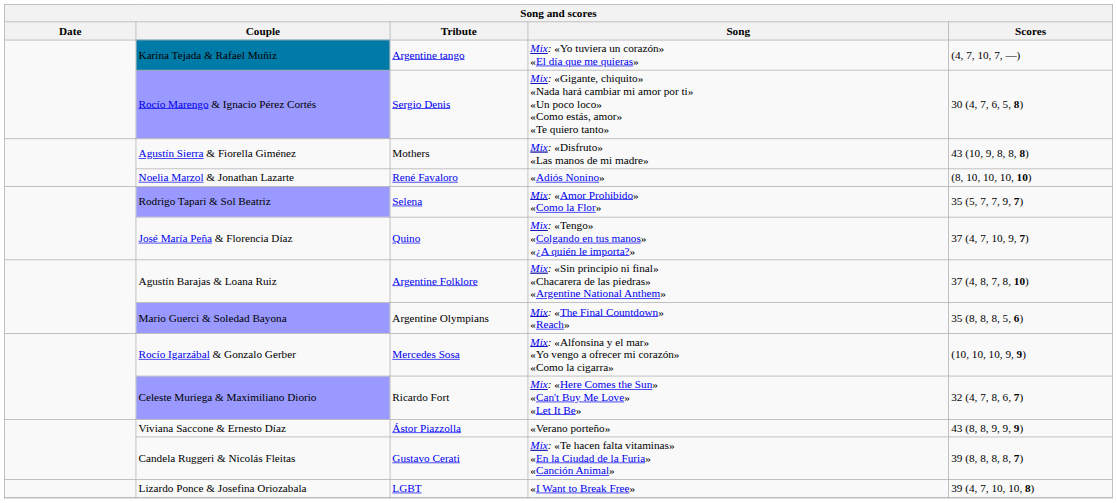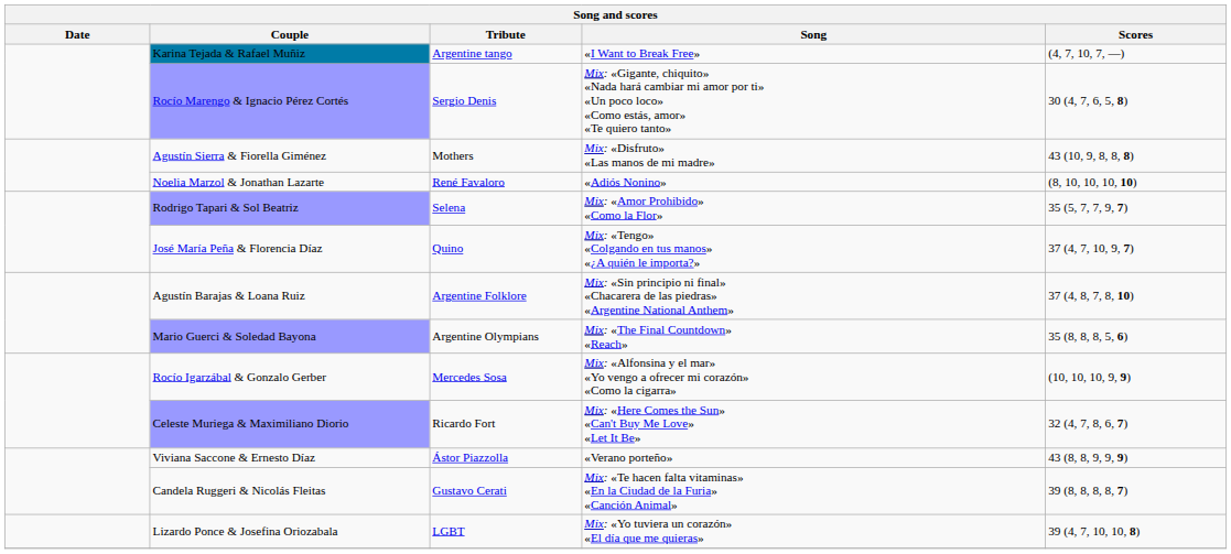Karina Tejada & Rafael Muñiz | Song: Mix: «Yo tuviera un corazón» «El día que me quieras» -> «I Want to Break Free»
Lizardo Ponce & Josefina Oriozabala | Song: «I Want to Break Free» -> Mix: «Yo tuviera un corazón» «El día que me quieras»
